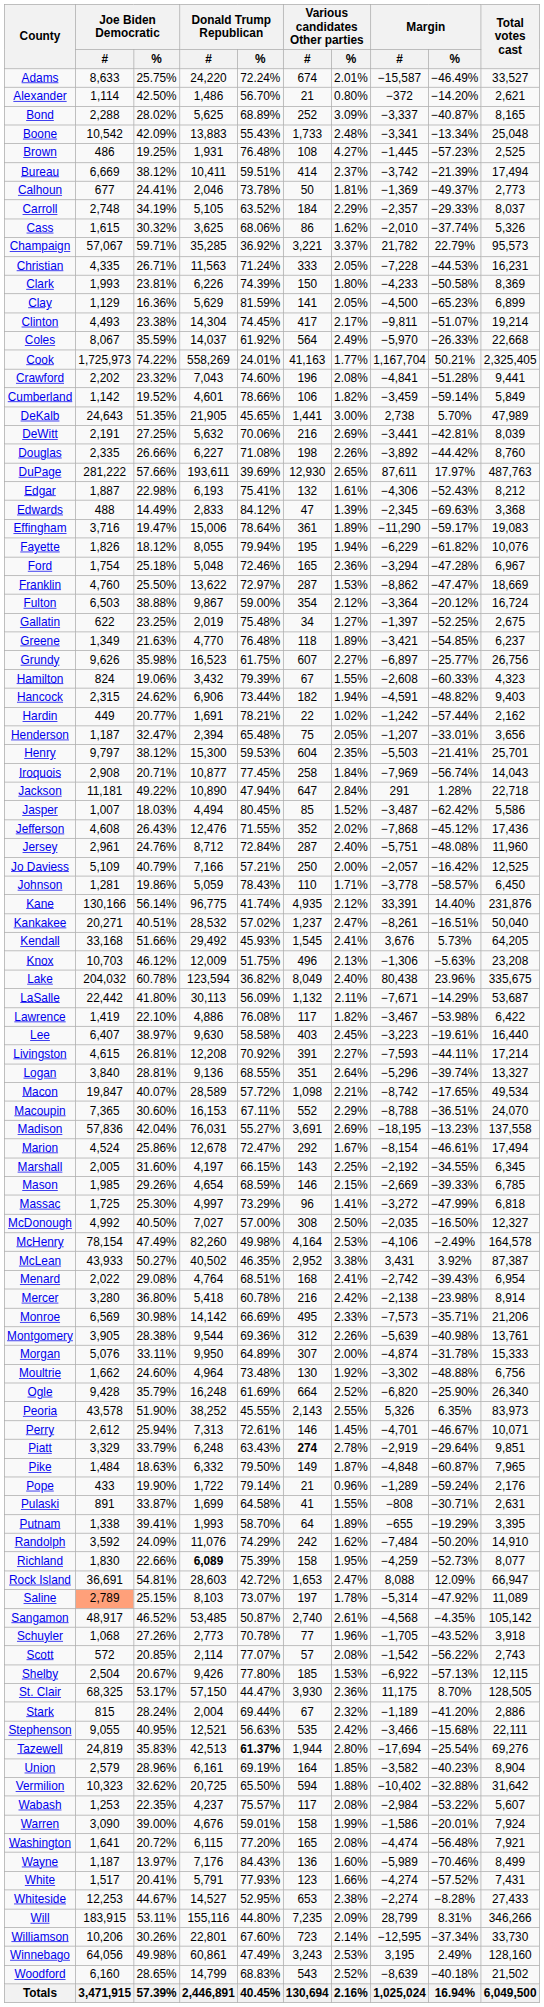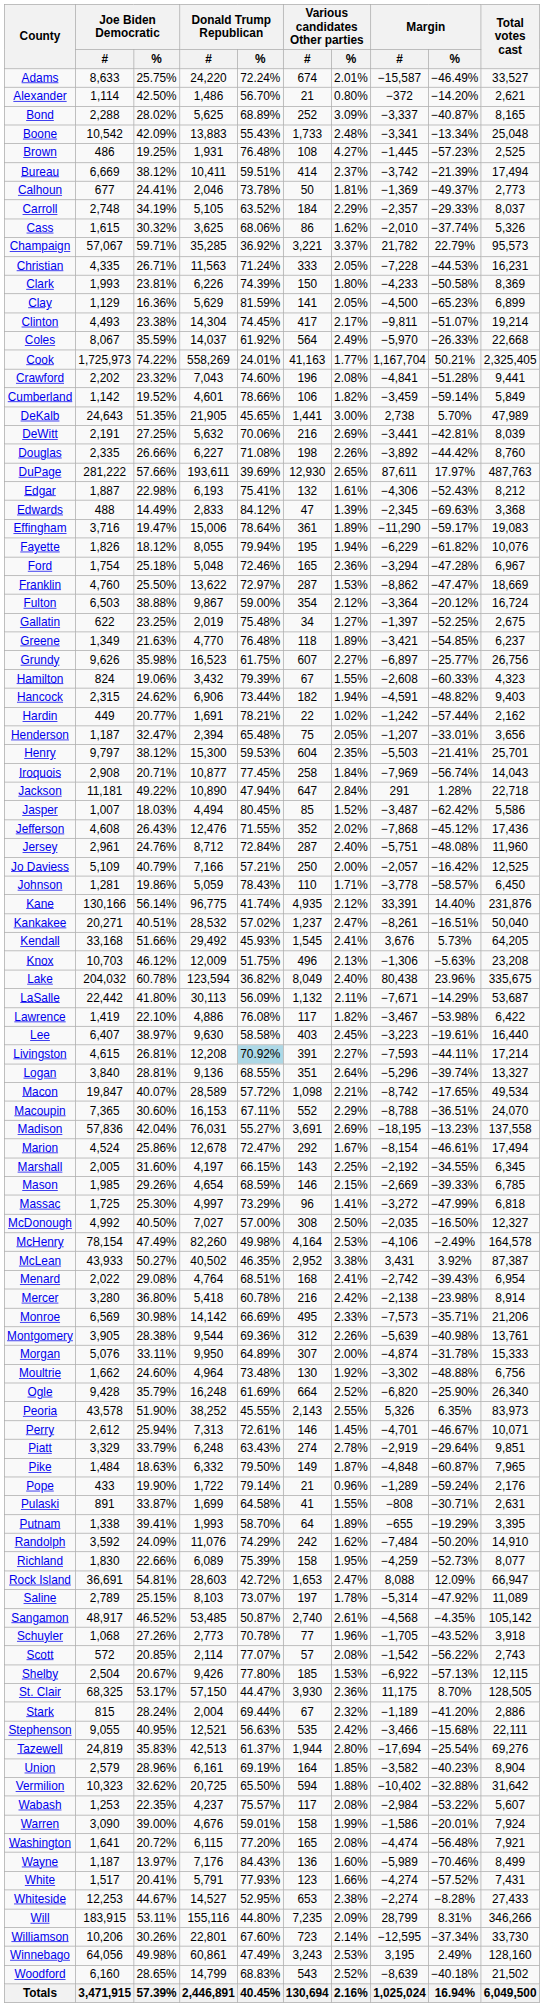Livingston | Donald Trump Republican / %: no background -> lightblue background
Piatt | Various candidates Other parties / #: bold -> normal
Richland | Donald Trump Republican / #: bold -> normal
Saline | Joe Biden Democratic / #: lightsalmon background -> no background
Tazewell | Donald Trump Republican / %: bold -> normal
